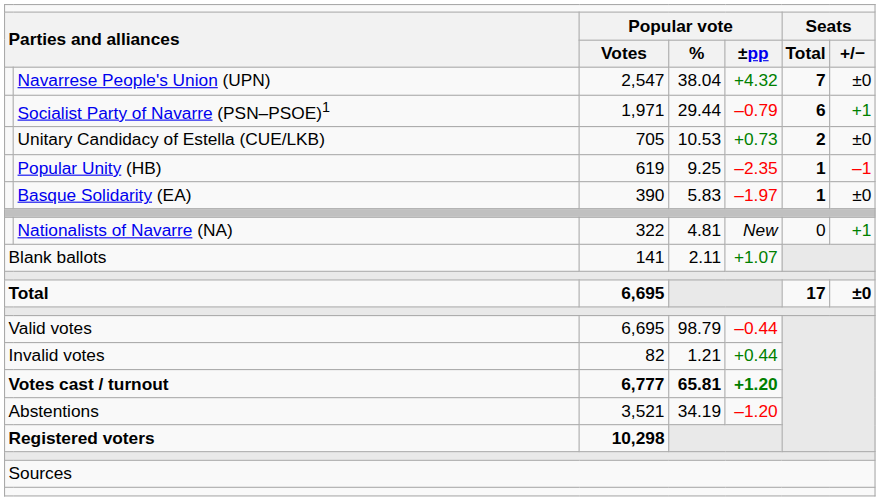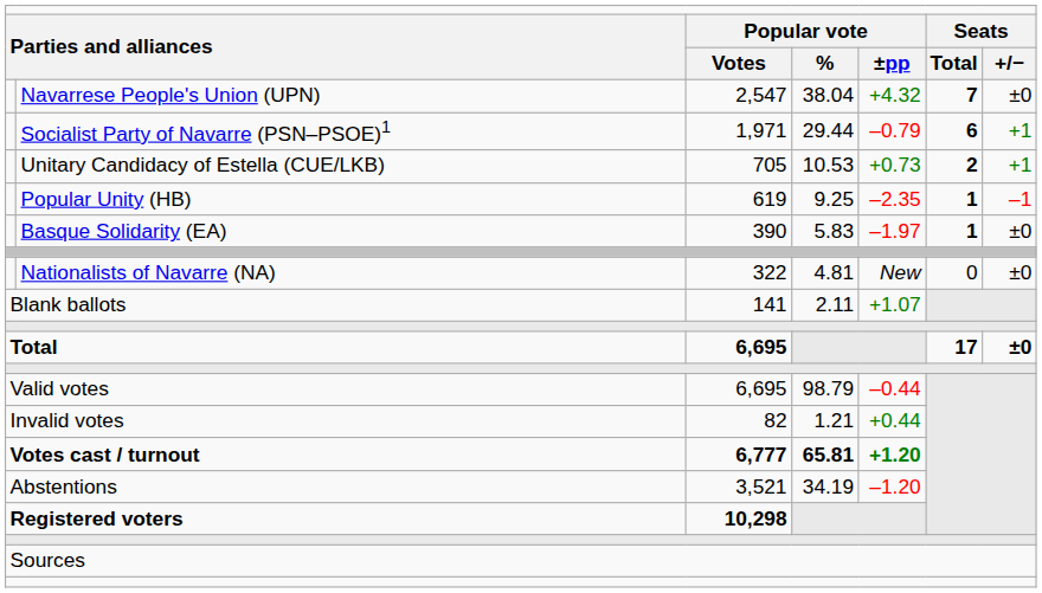Unitary Candidacy of Estella (CUE/LKB) | column 7: ±0 -> +1
Nationalists of Navarre (NA) | column 7: +1 -> ±0
